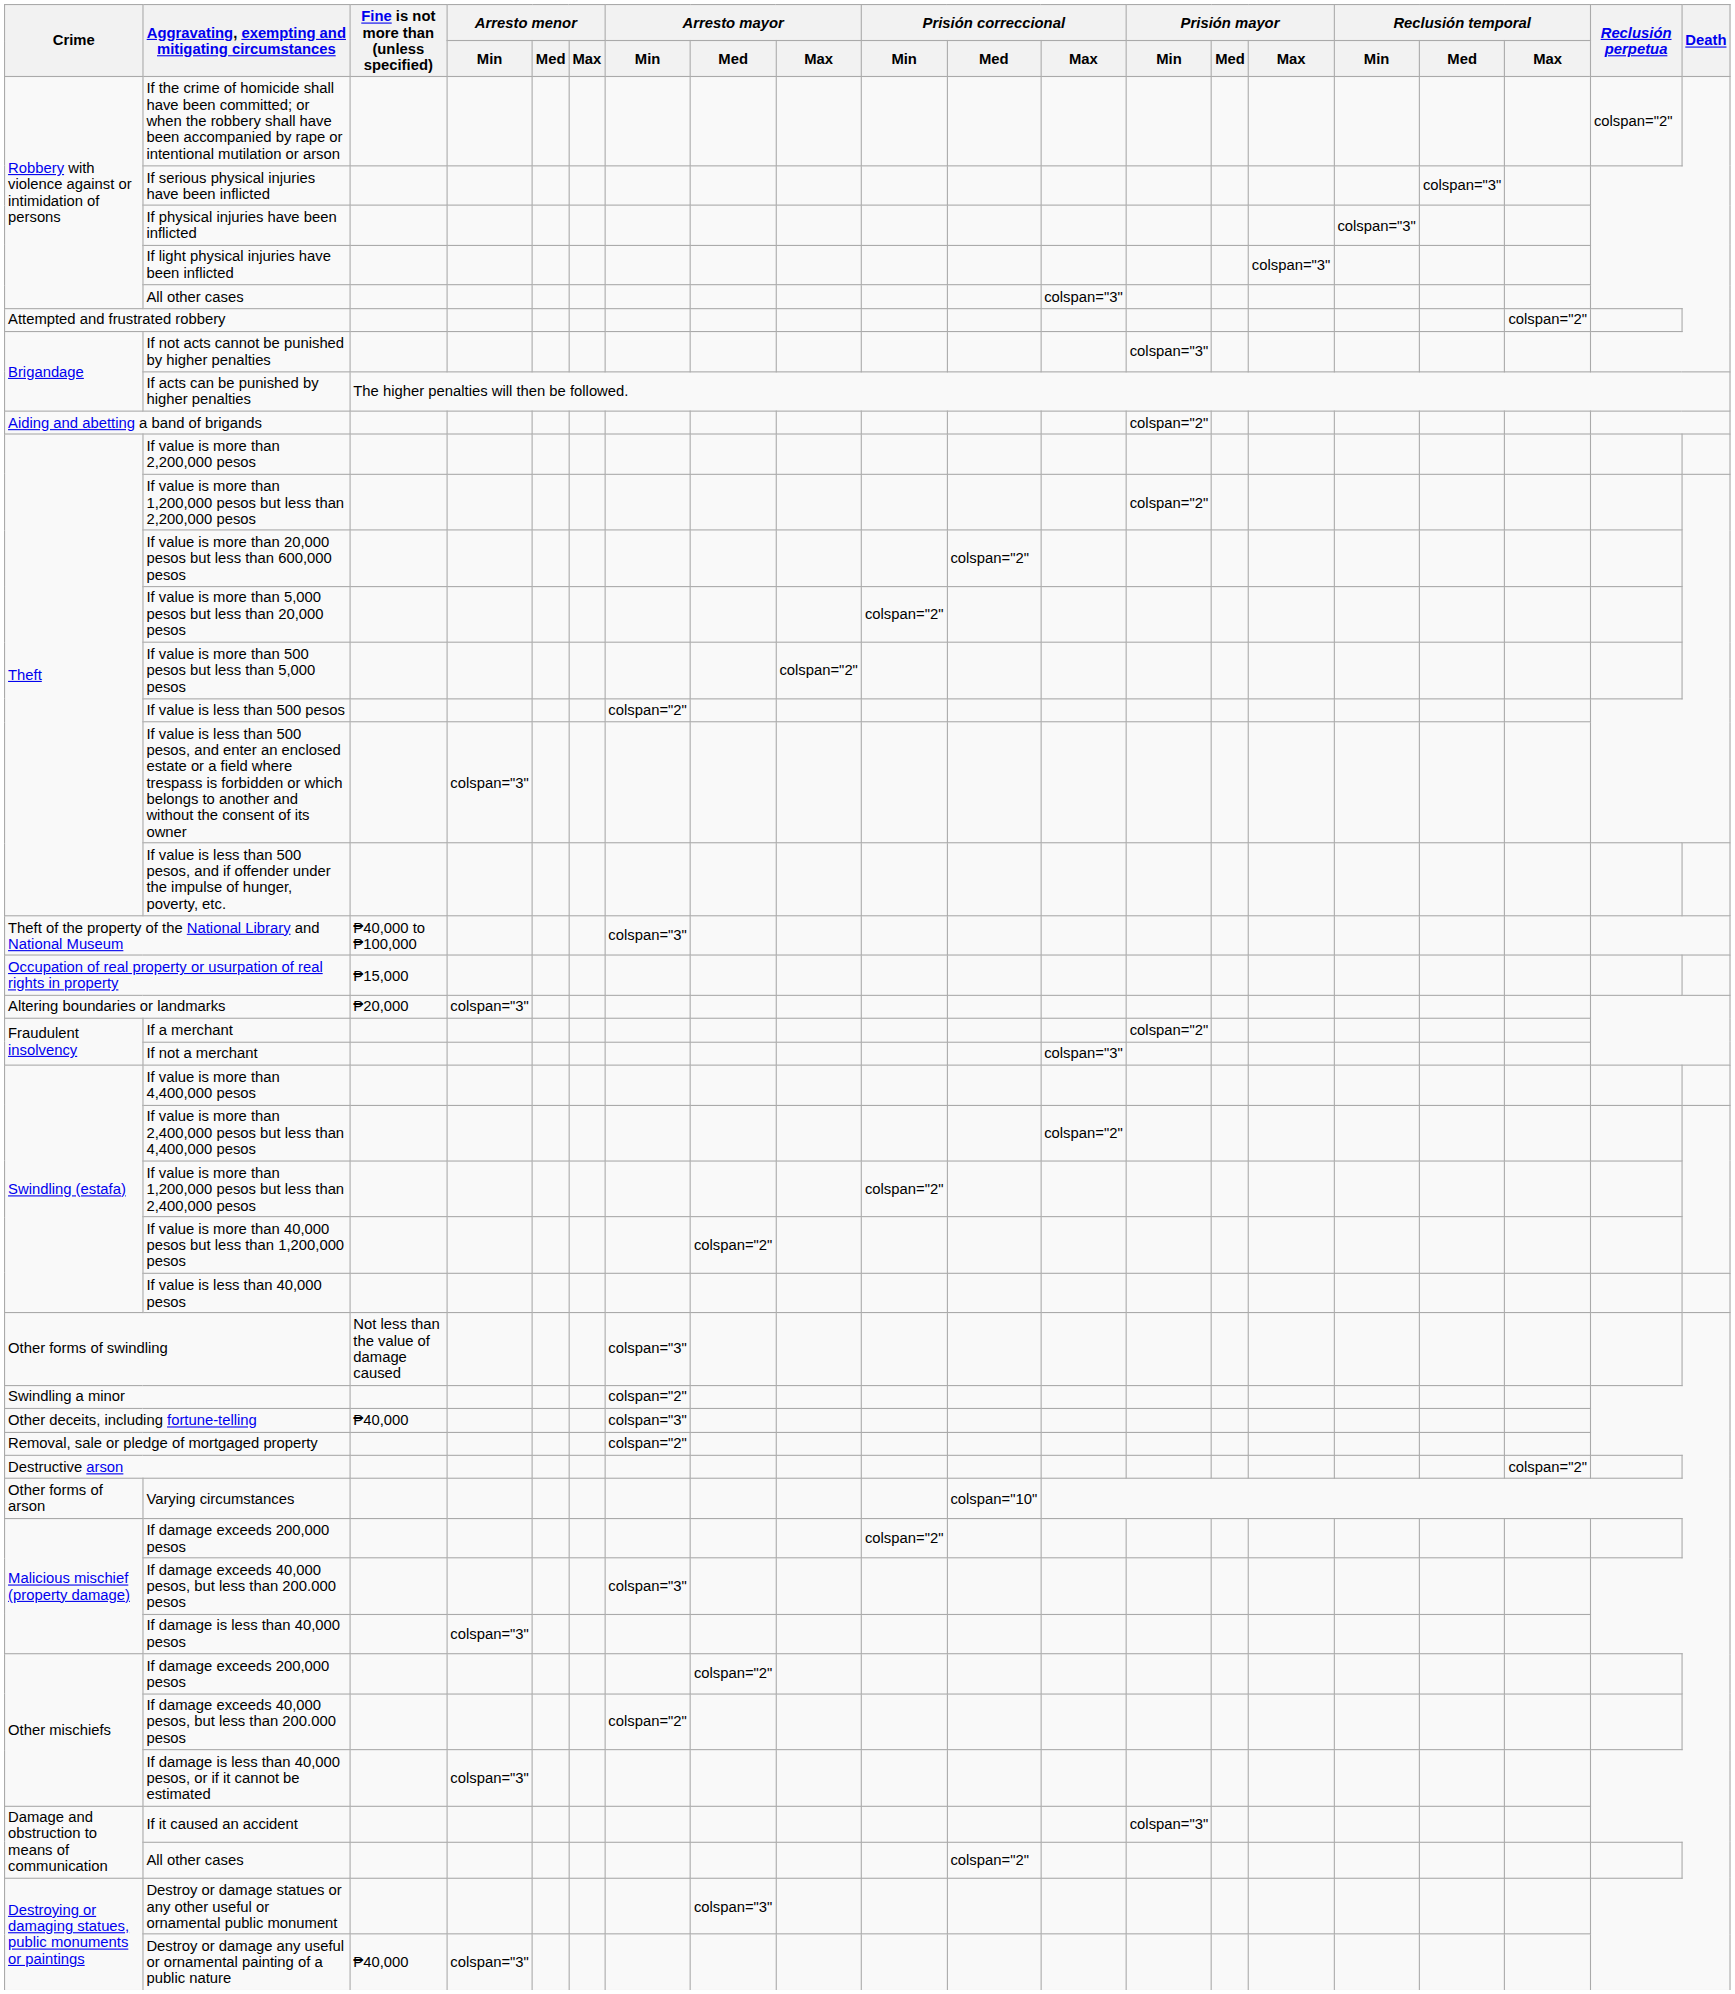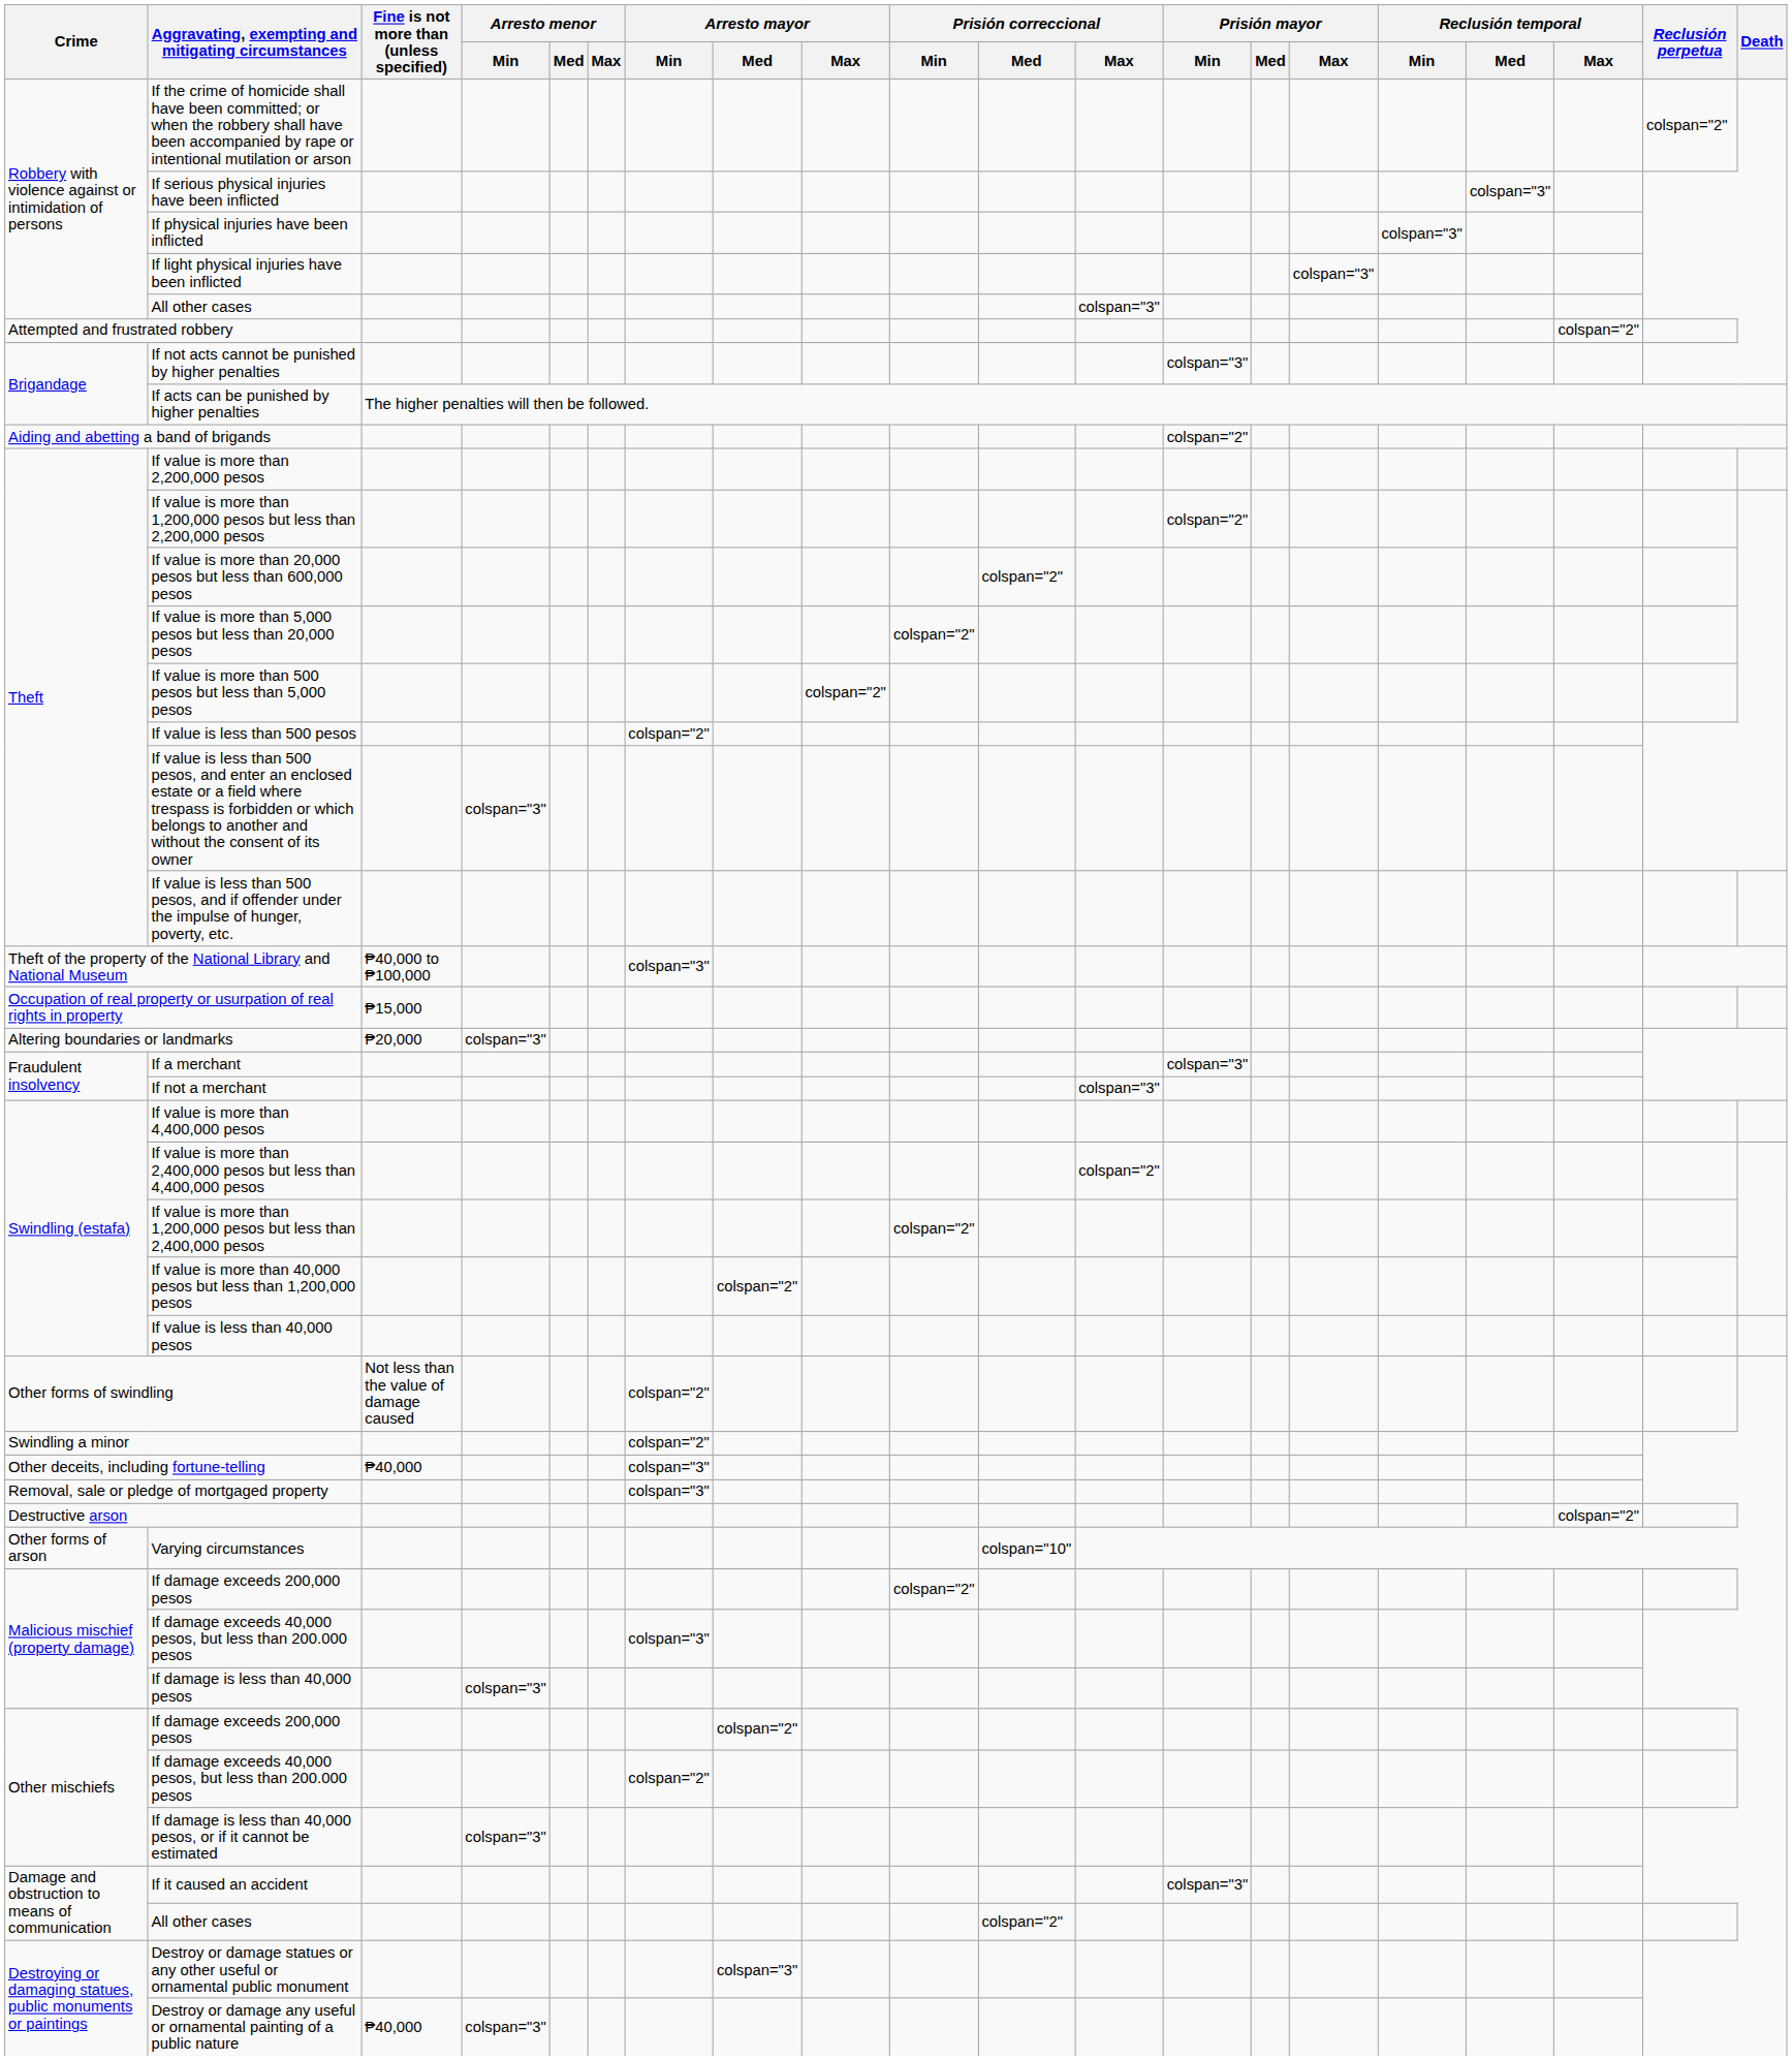If a merchant | Prisión mayor / Min: colspan="2" -> colspan="3"
Other forms of swindling | Arresto mayor / Min: colspan="3" -> colspan="2"
Removal, sale or pledge of mortgaged property | Arresto mayor / Min: colspan="2" -> colspan="3"
